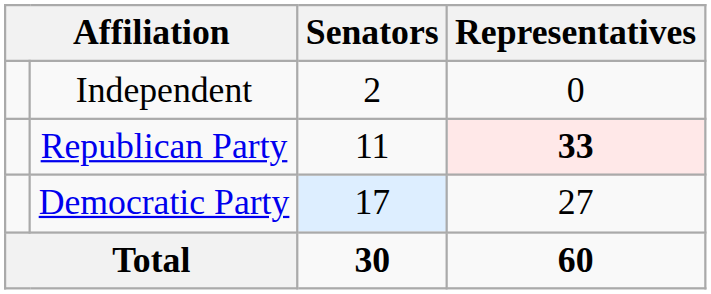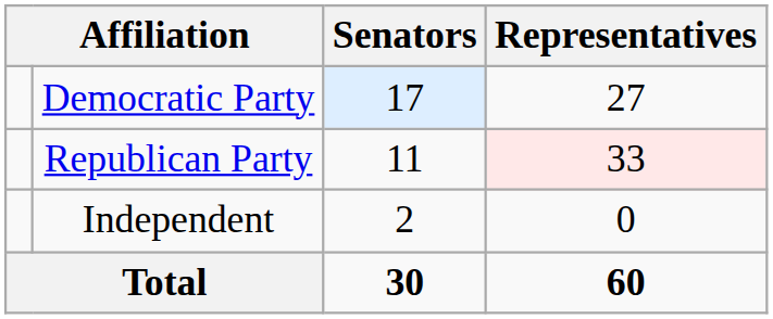rows swapped: Democratic Party <-> Independent
Republican Party | Representatives: bold -> normal
